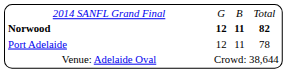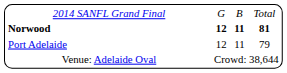Norwood | column 4: 82 -> 81
Port Adelaide | column 4: 78 -> 79
